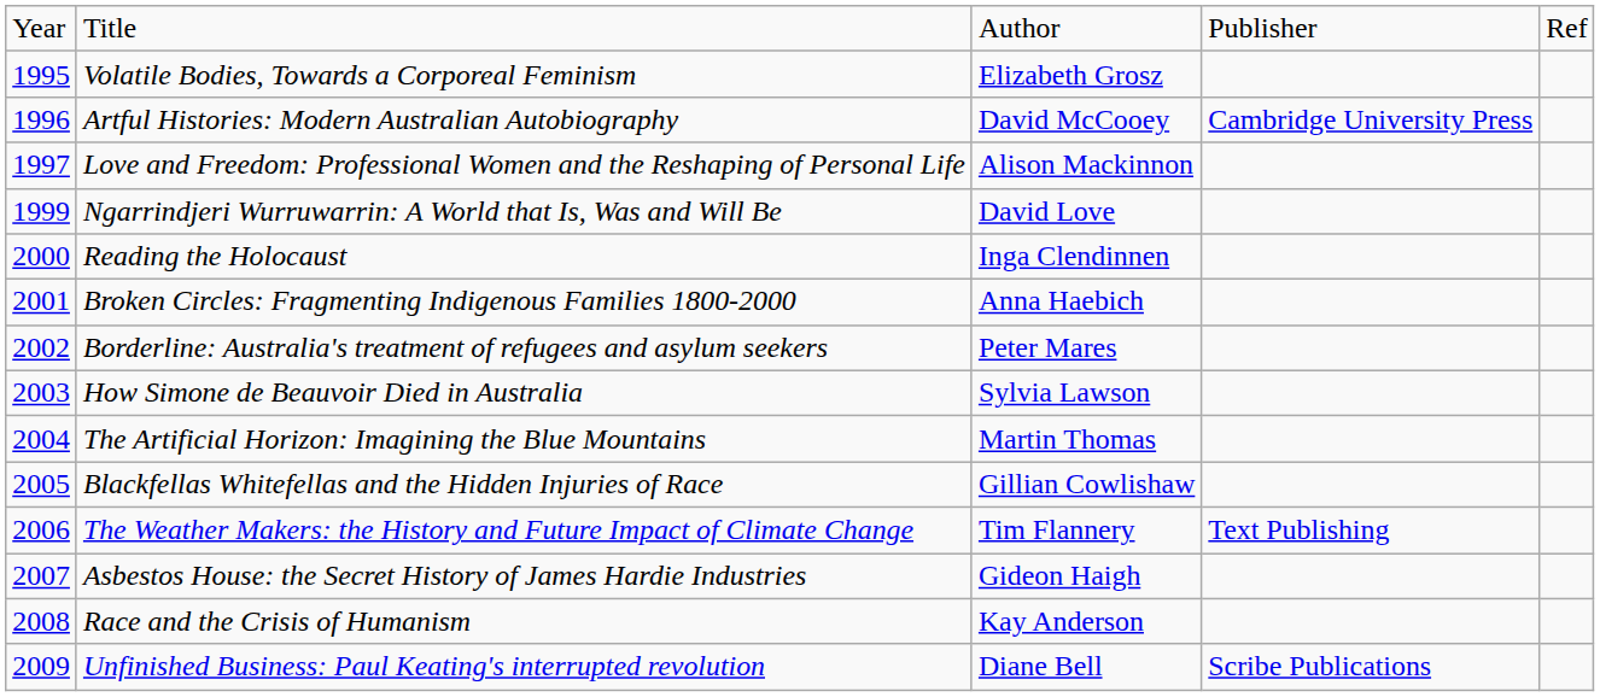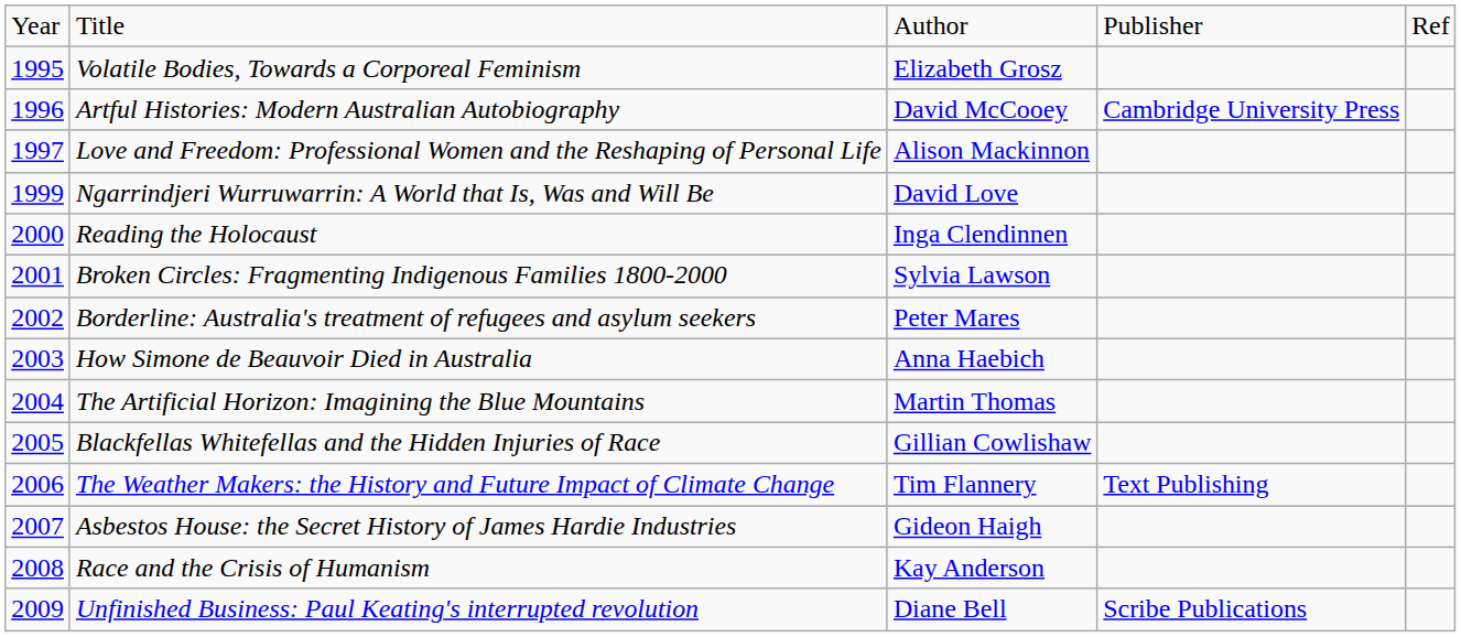Broken Circles: Fragmenting Indigenous Families 1800-2000 | column 3: Anna Haebich -> Sylvia Lawson
How Simone de Beauvoir Died in Australia | column 3: Sylvia Lawson -> Anna Haebich
